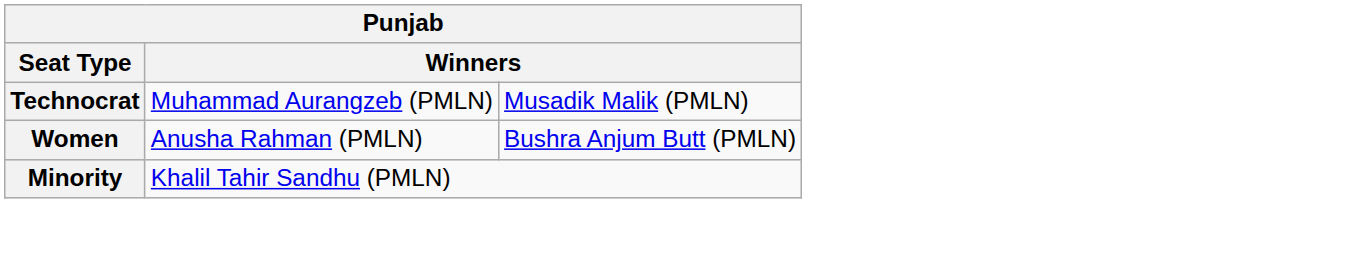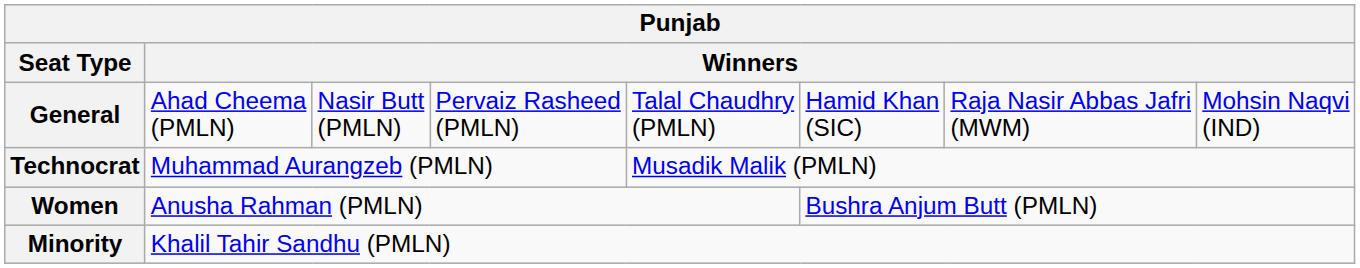+ row: General | Ahad Cheema (PMLN) | Nasir Butt (PMLN) | Pervaiz Rasheed (PMLN) | Talal Chaudhry (PMLN) | Hamid Khan (SIC) | Raja Nasir Abbas Jafri (MWM) | Mohsin Naqvi (IND)
